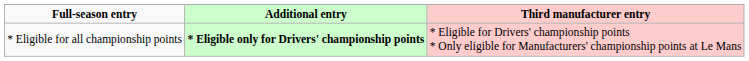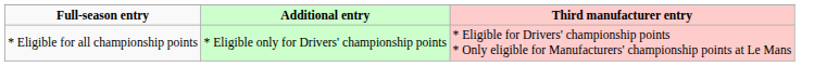row 2 | Additional entry: bold -> normal
